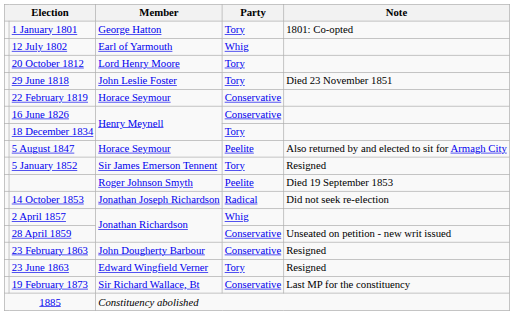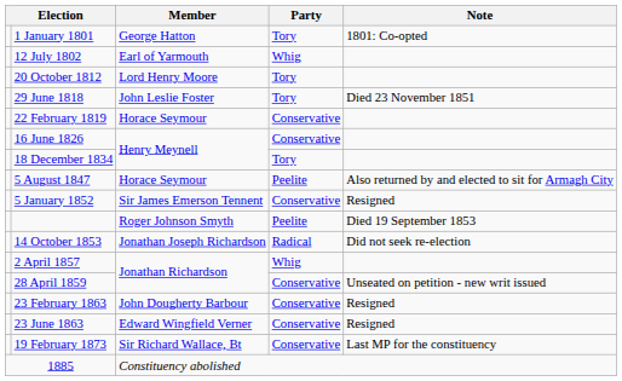5 January 1852 | Party: Tory -> Conservative
23 June 1863 | Party: Tory -> Conservative
